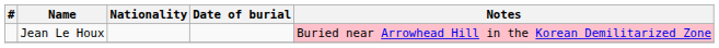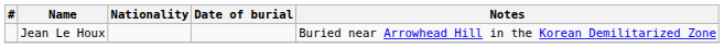Jean Le Houx | Notes: pink background -> no background
